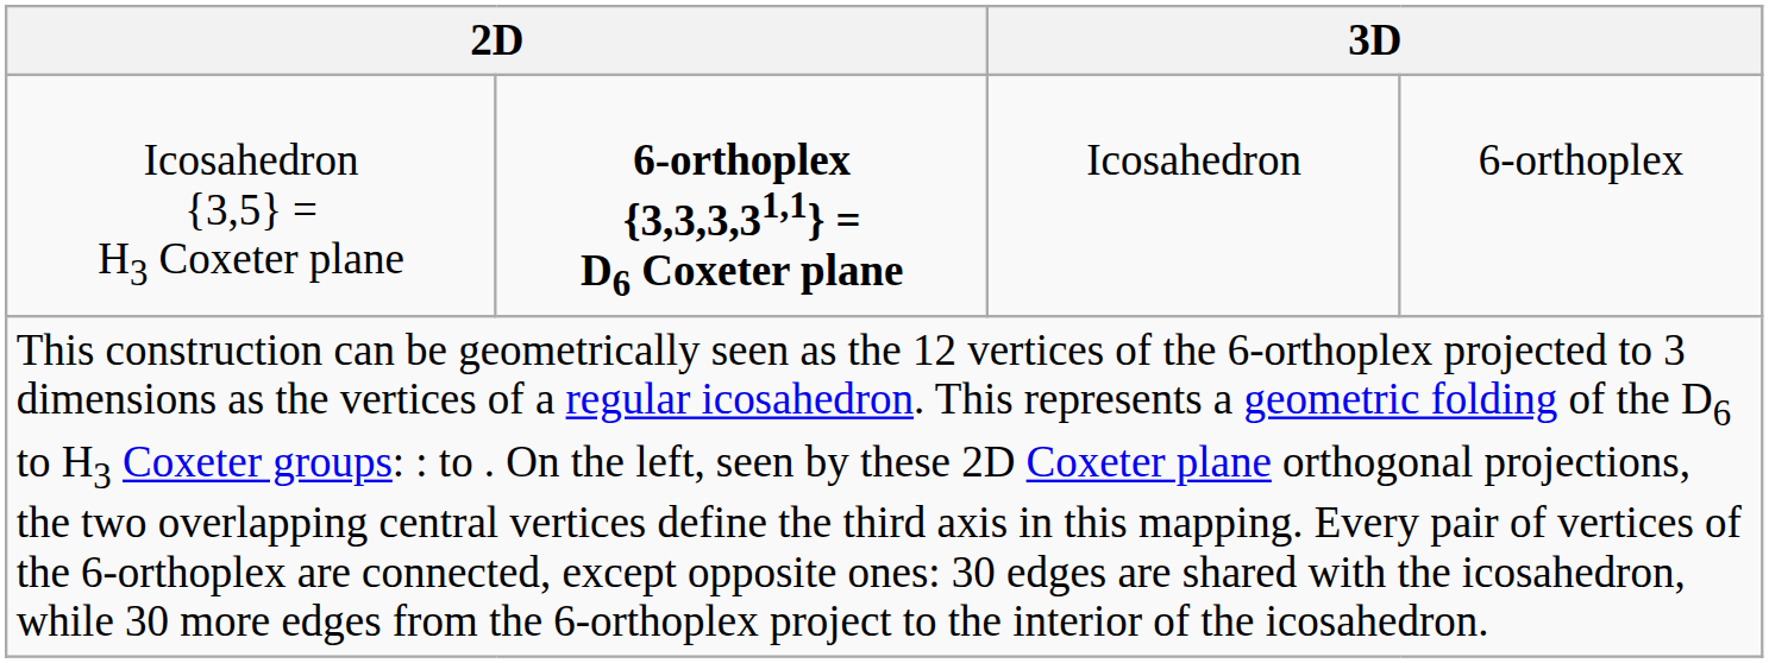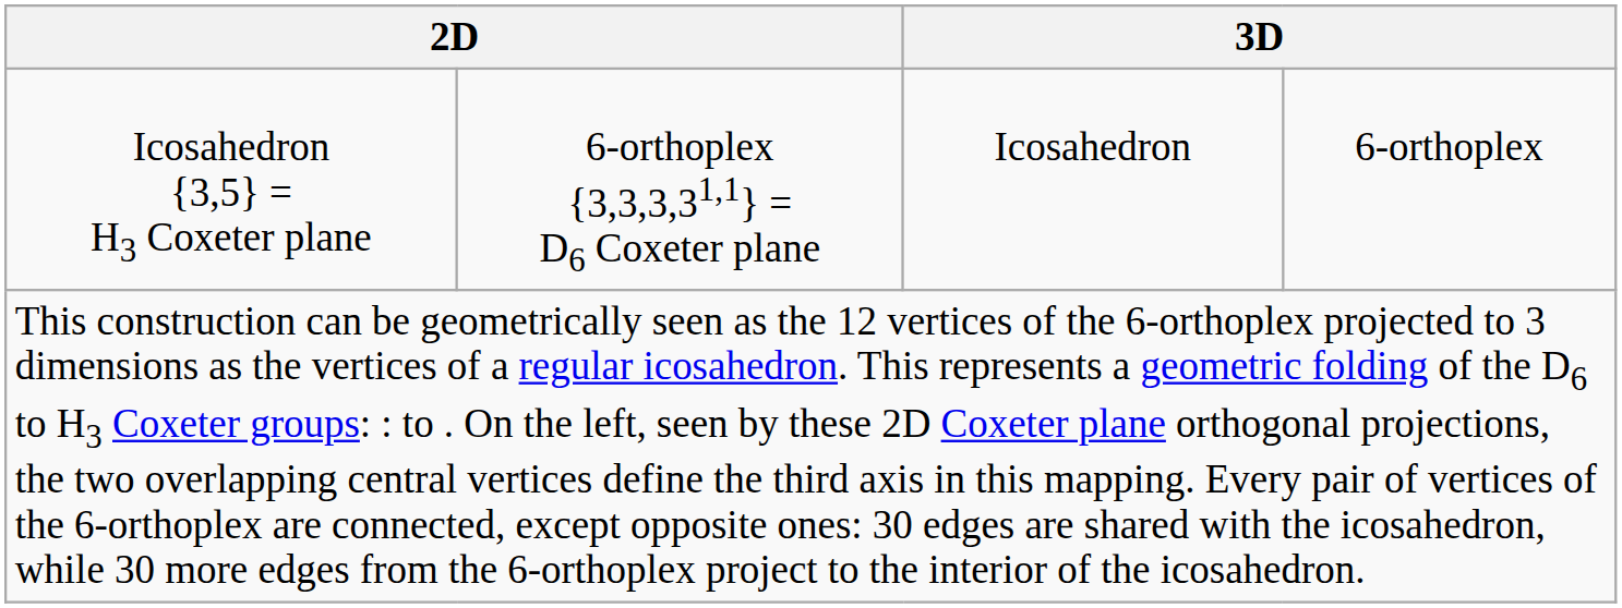Icosahedron {3,5} = H3 Coxeter plane | column 2: bold -> normal
